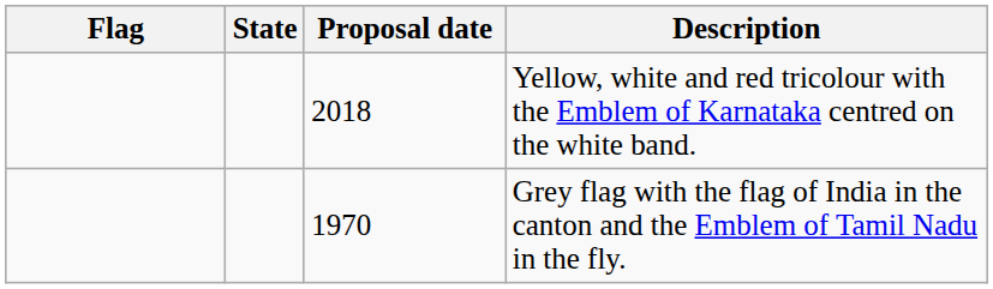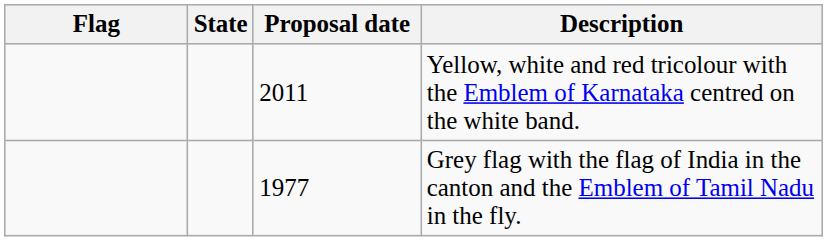row 2 | Proposal date: 2018 -> 2011
row 3 | Proposal date: 1970 -> 1977
